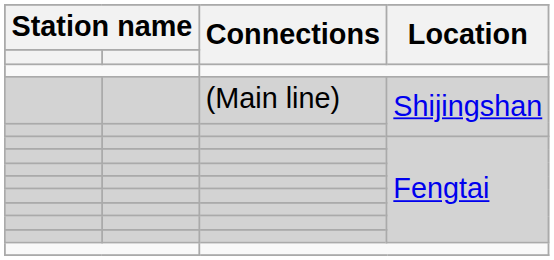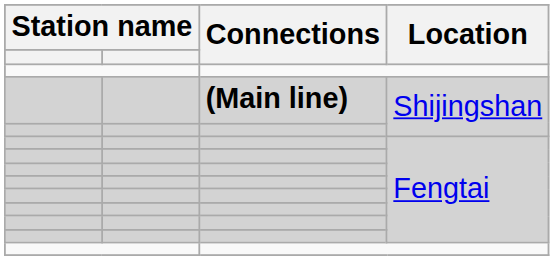(Main line) / Shijingshan | Connections: normal -> bold
